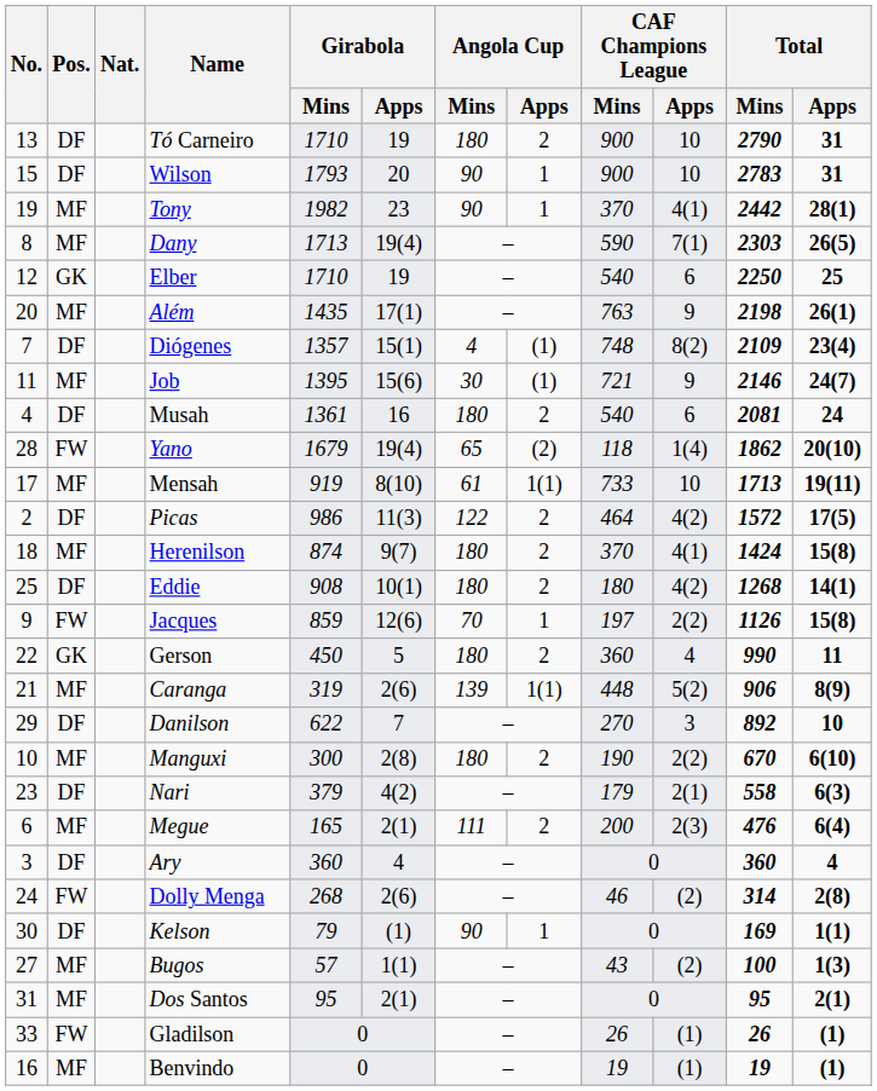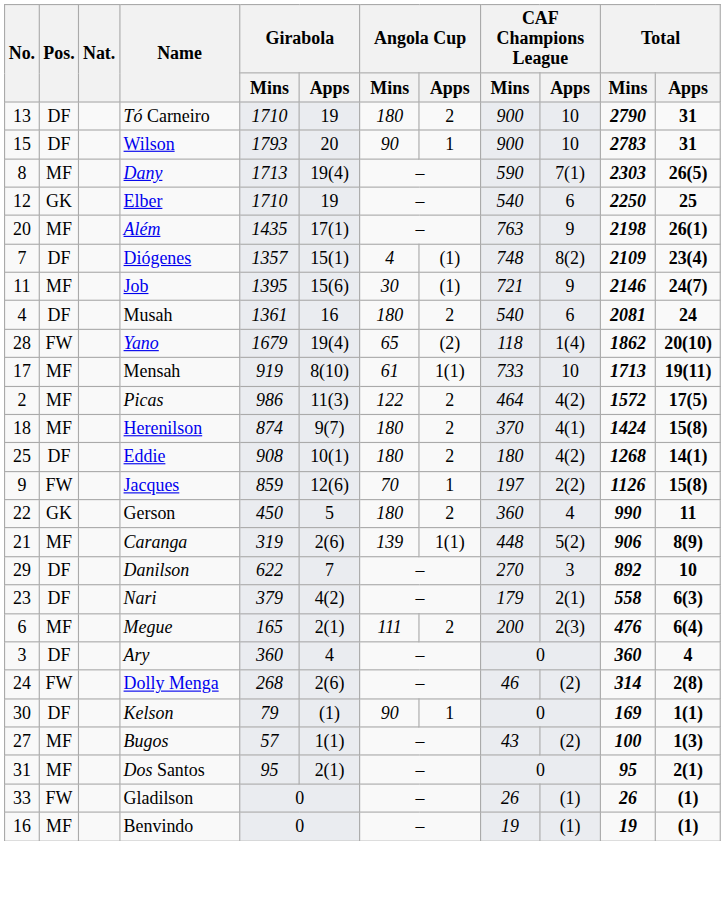- row: 19 | MF | Tony | 1982 | 23 | 90 | 1 | 370 | 4(1) | 2442 | 28(1)
Picas | Pos.: DF -> MF
- row: 10 | MF | Manguxi | 300 | 2(8) | 180 | 2 | 190 | 2(2) | 670 | 6(10)
